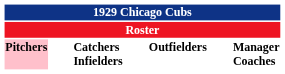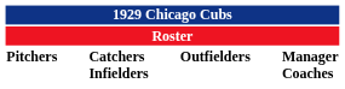Pitchers | column 1: pink background -> no background
